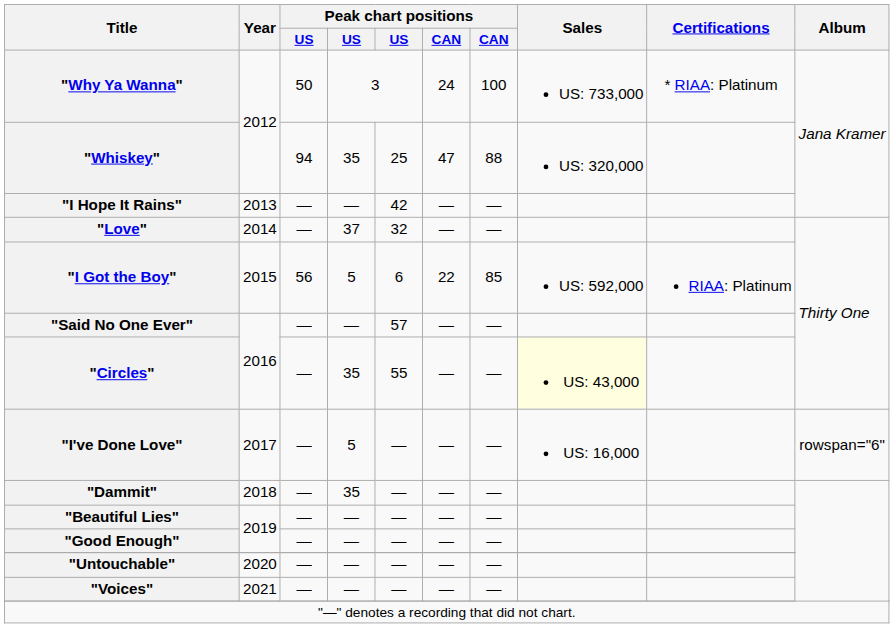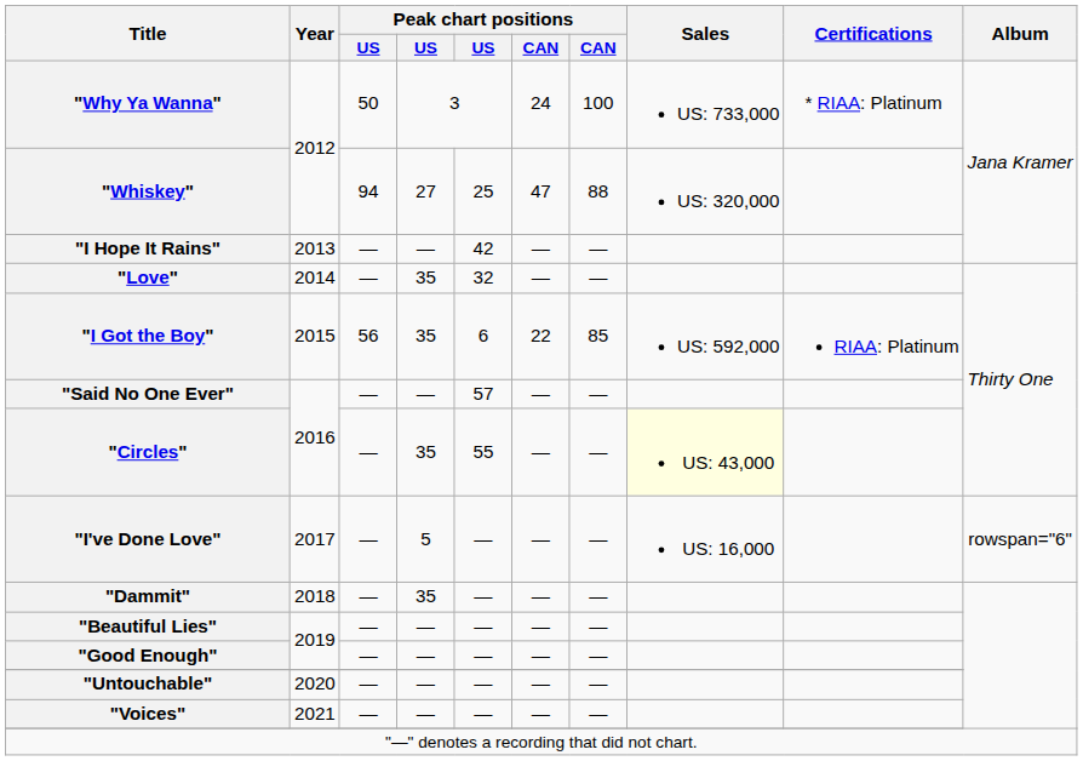"Whiskey" | column 4: 35 -> 27
"Love" | column 4: 37 -> 35
"I Got the Boy" | column 4: 5 -> 35
